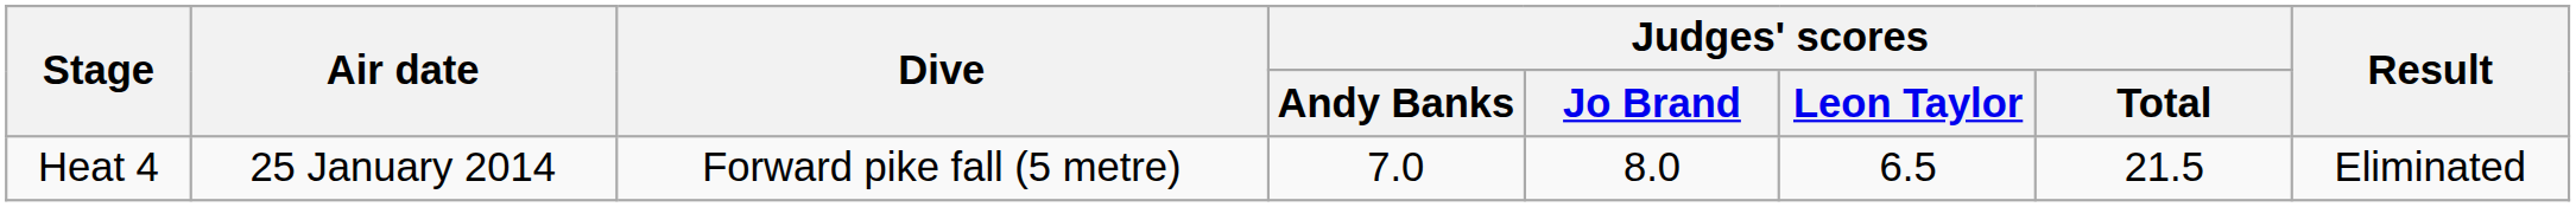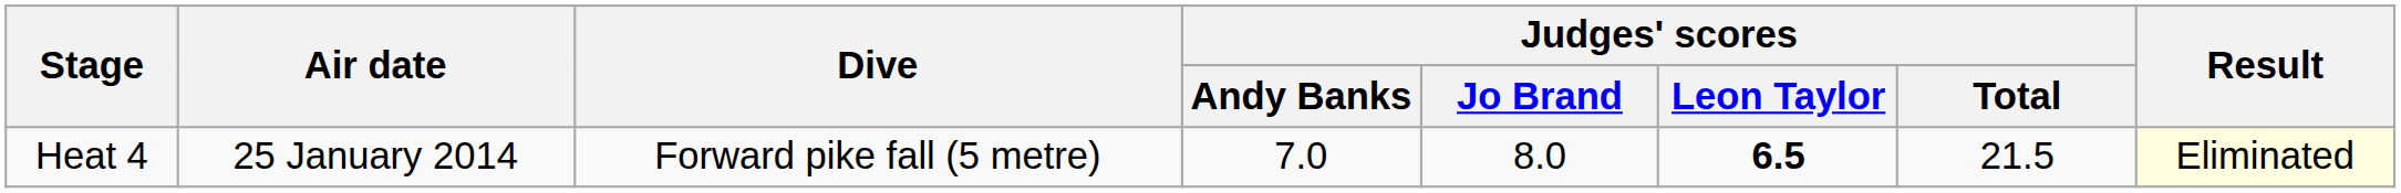Heat 4 | Judges' scores / Leon Taylor: normal -> bold
Heat 4 | Result: no background -> lightyellow background
